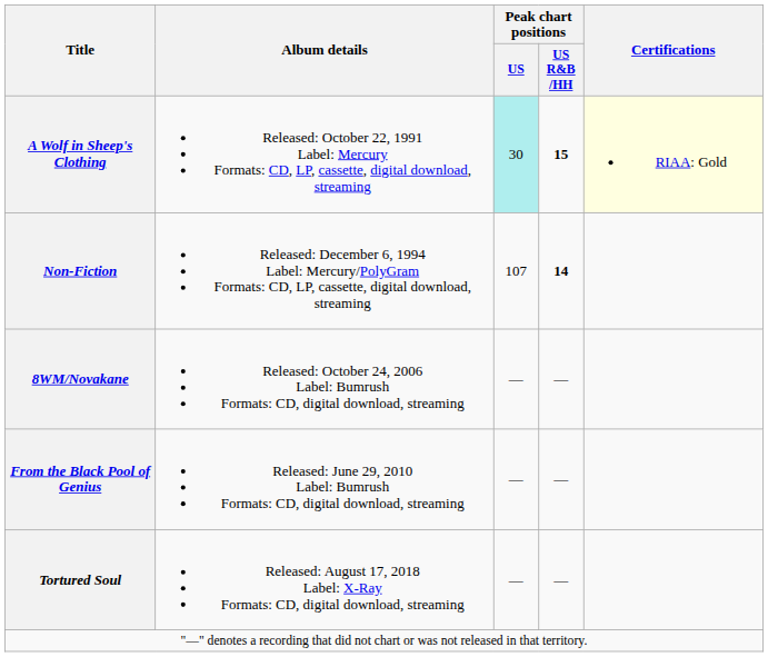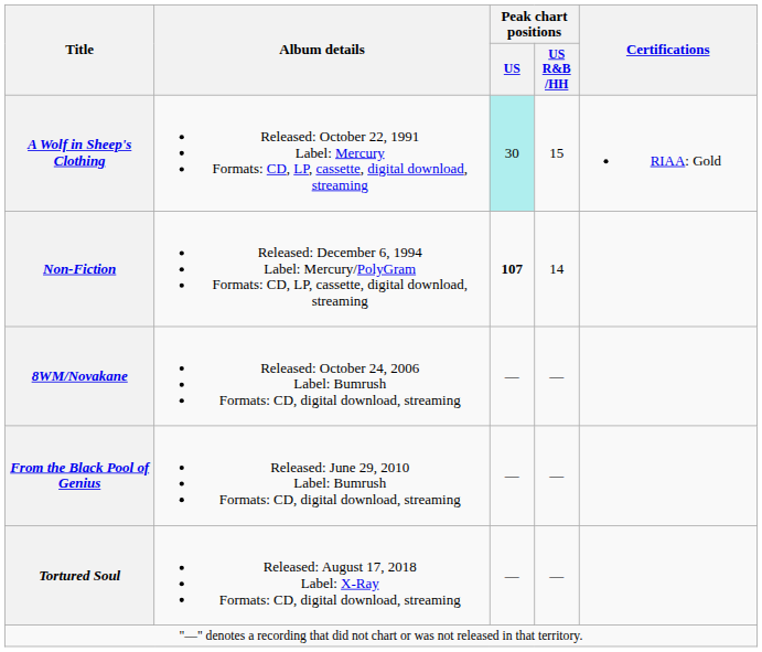A Wolf in Sheep's Clothing | Peak chart positions / US R&B /HH: bold -> normal
A Wolf in Sheep's Clothing | Certifications: lightyellow background -> no background
Non-Fiction | Peak chart positions / US: normal -> bold
Non-Fiction | Peak chart positions / US R&B /HH: bold -> normal
